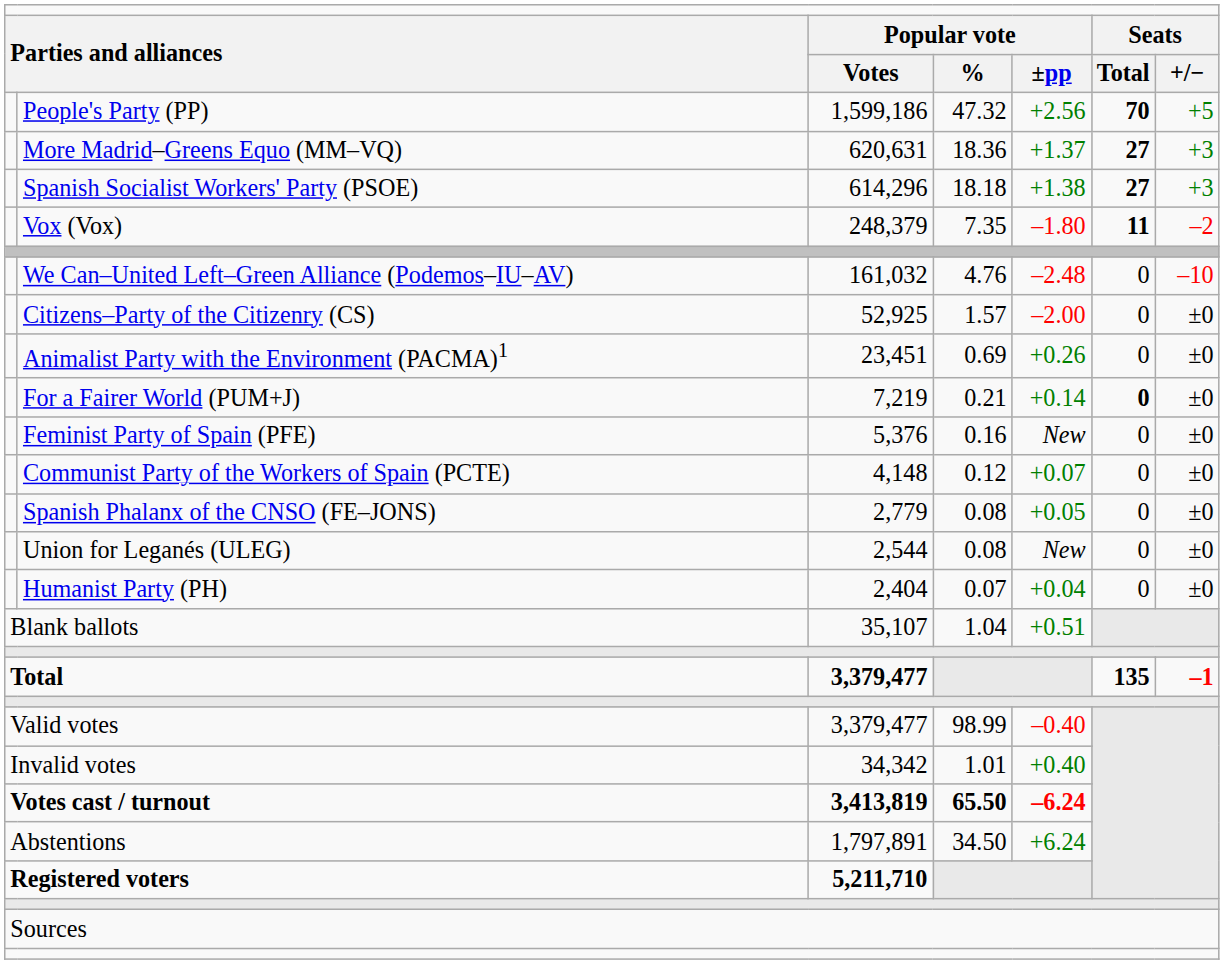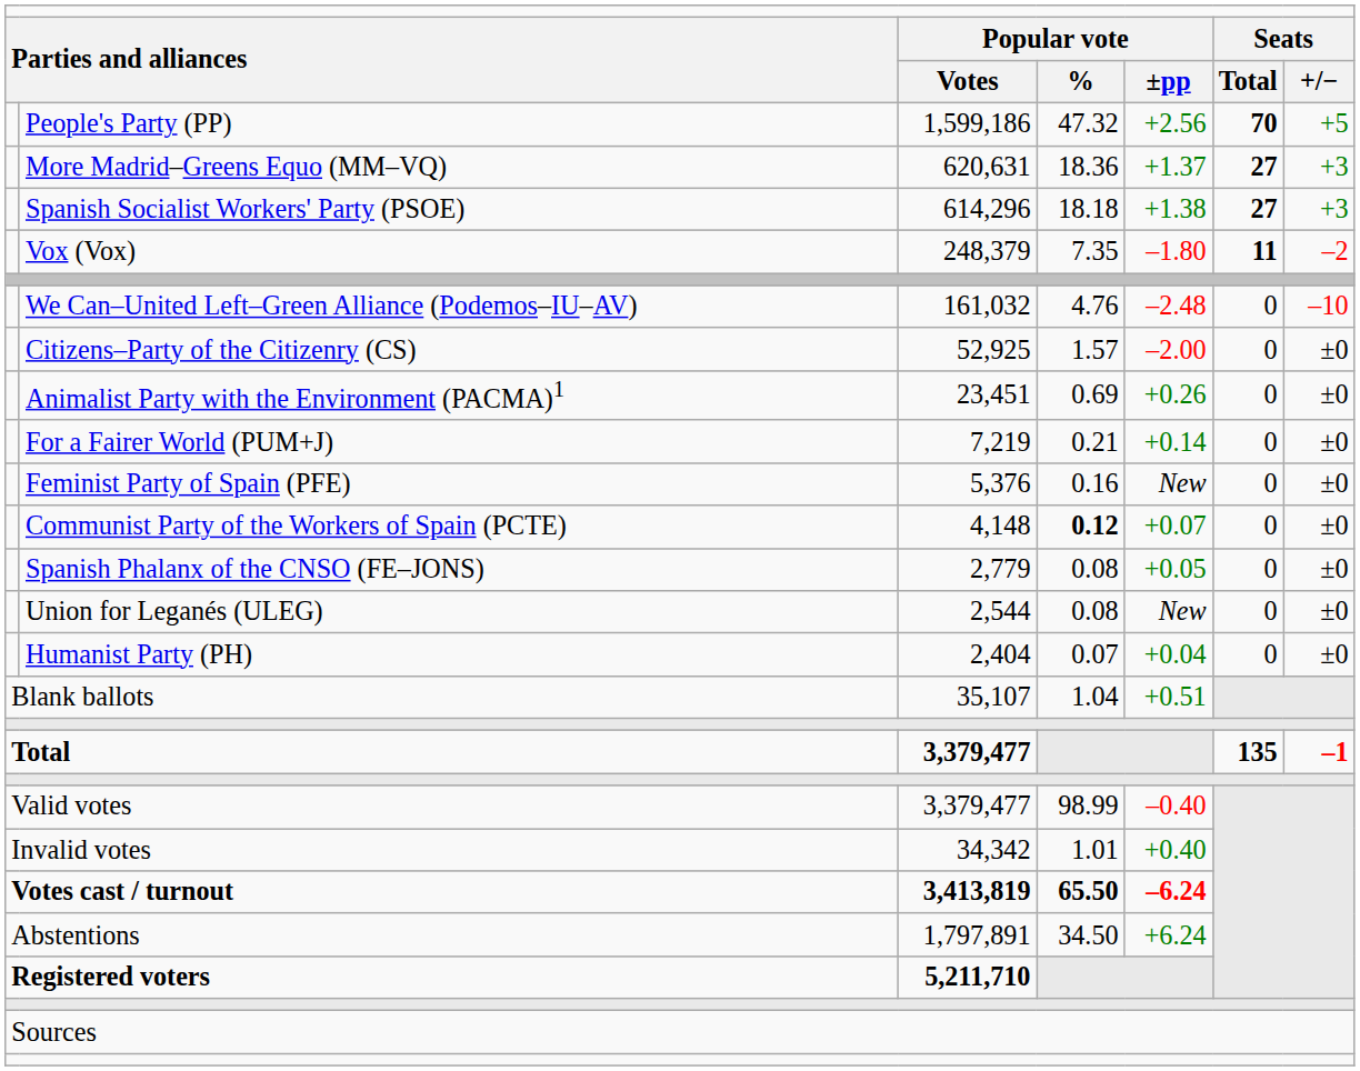For a Fairer World (PUM+J) | column 6: bold -> normal
Communist Party of the Workers of Spain (PCTE) | column 4: normal -> bold
